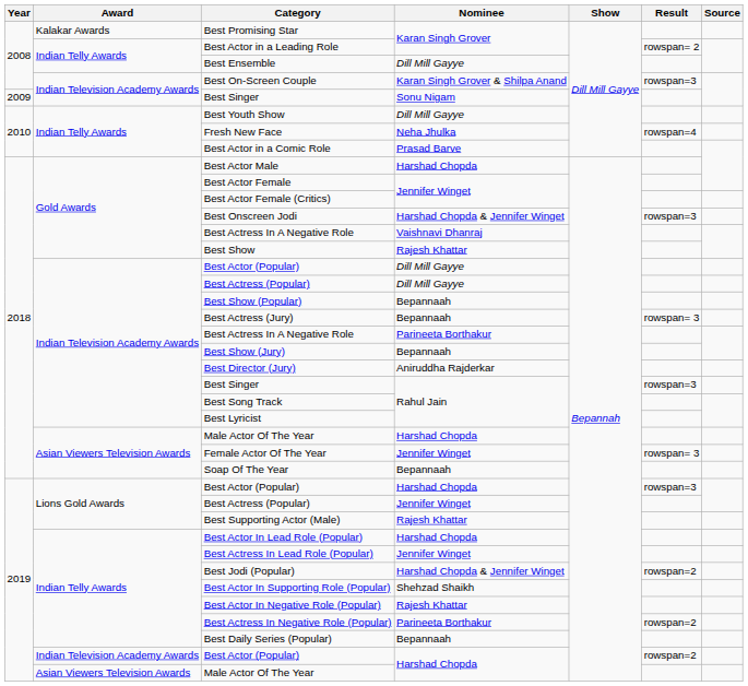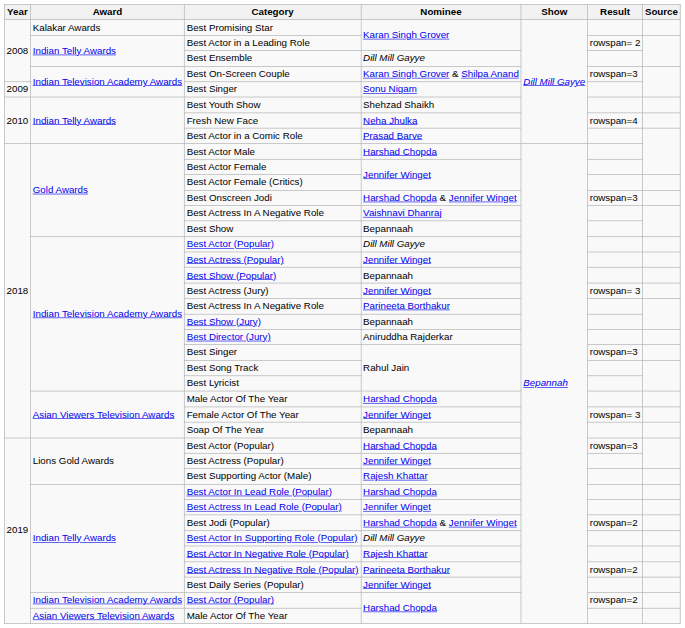Best Youth Show | Nominee: Dill Mill Gayye -> Shehzad Shaikh
Best Show | Nominee: Rajesh Khattar -> Bepannaah
2018 / Best Actress (Popular) | Nominee: Dill Mill Gayye -> Jennifer Winget
Best Actress (Jury) | Nominee: Bepannaah -> Jennifer Winget
Best Actor In Supporting Role (Popular) | Nominee: Shehzad Shaikh -> Dill Mill Gayye
Best Daily Series (Popular) | Nominee: Bepannaah -> Jennifer Winget
